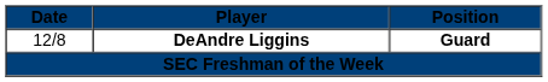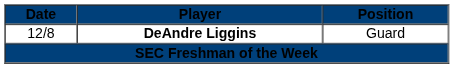12/8 | Position: bold -> normal
